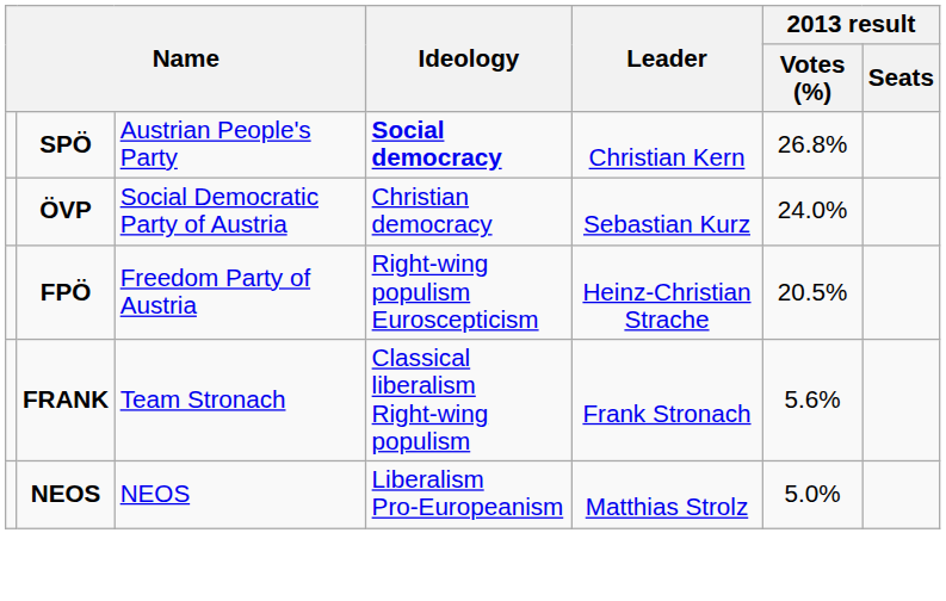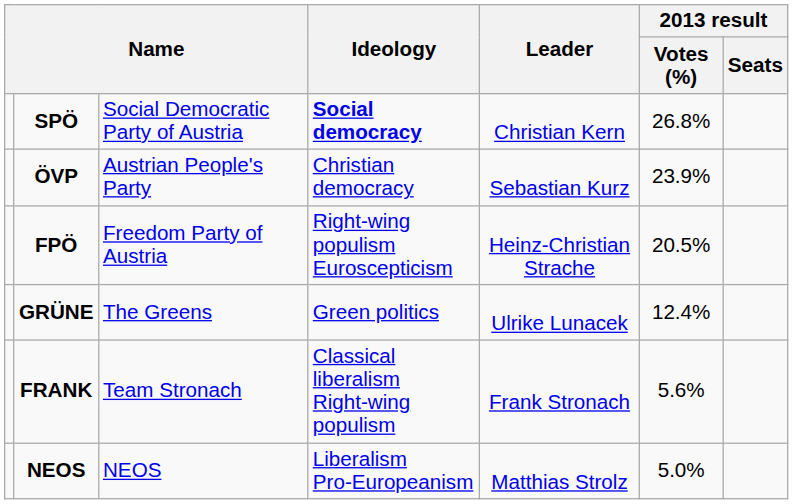SPÖ | column 3: Austrian People's Party -> Social Democratic Party of Austria
ÖVP | column 3: Social Democratic Party of Austria -> Austrian People's Party
ÖVP | 2013 result / Votes (%): 24.0% -> 23.9%
+ row: GRÜNE | The Greens | Green politics | Ulrike Lunacek | 12.4%
